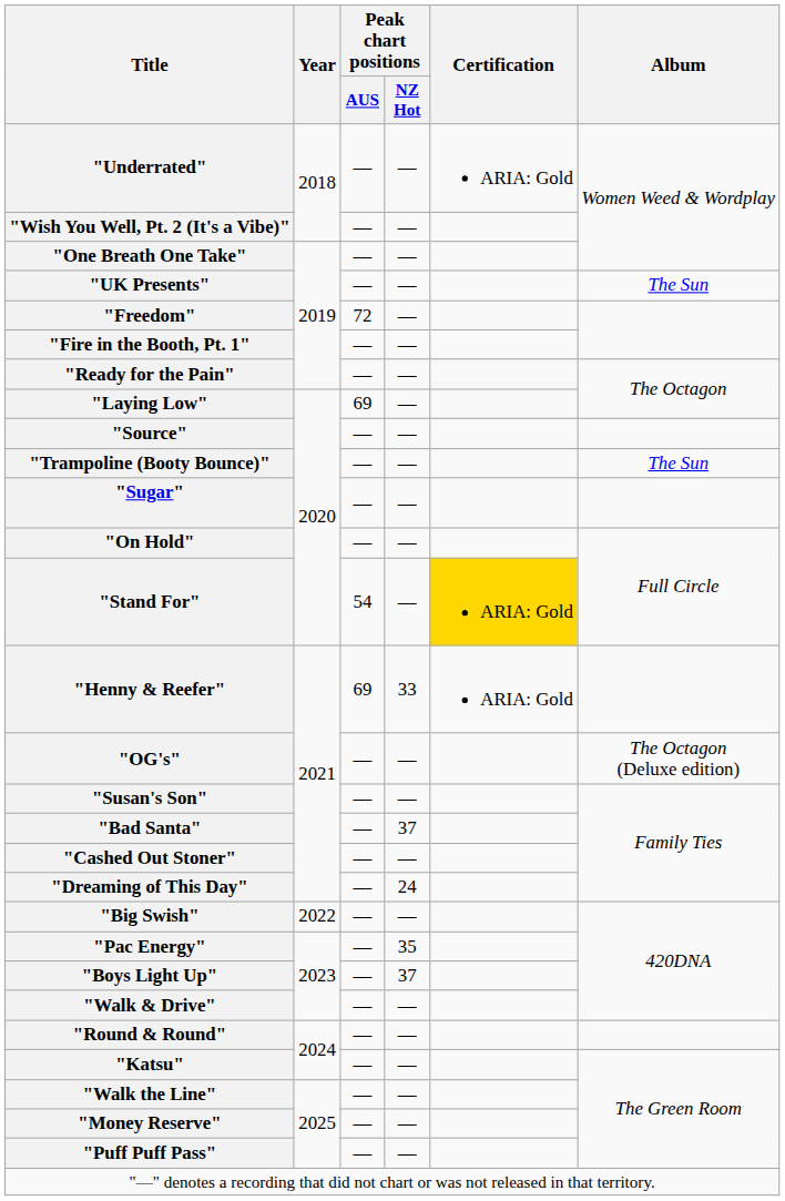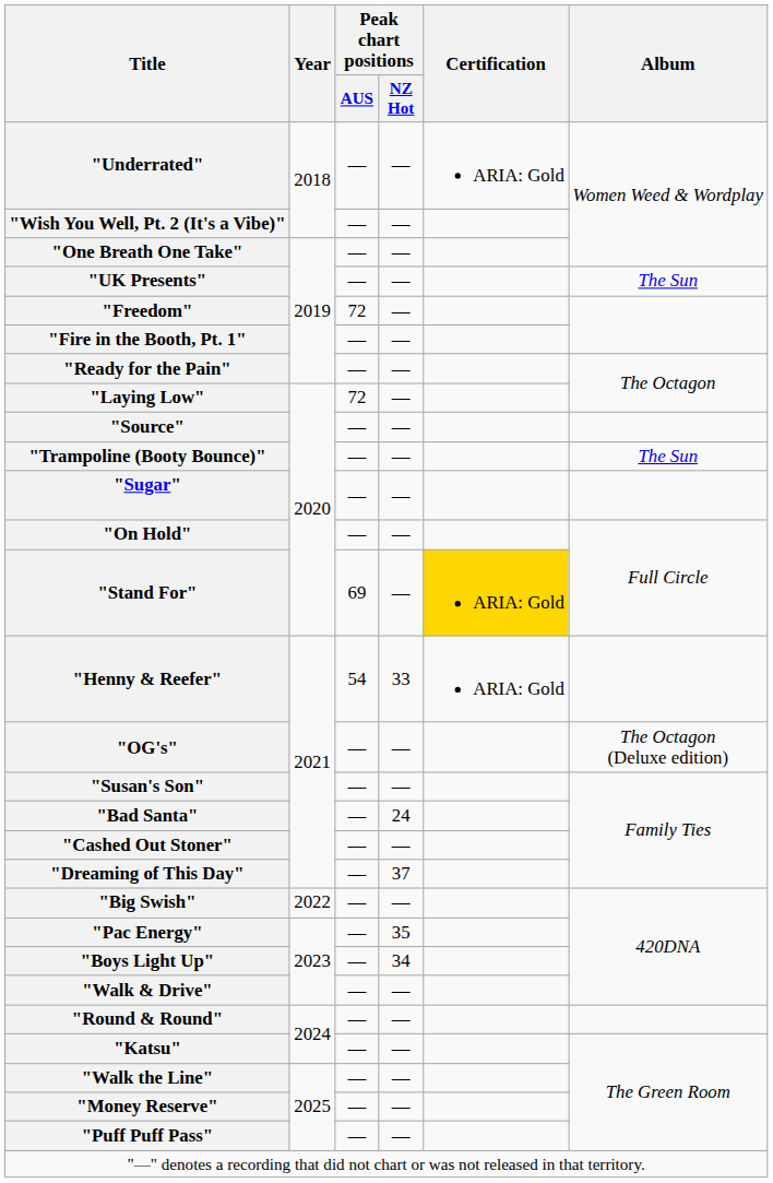"Laying Low" | Peak chart positions / AUS: 69 -> 72
"Stand For" | Peak chart positions / AUS: 54 -> 69
"Henny & Reefer" | Peak chart positions / AUS: 69 -> 54
"Bad Santa" | Peak chart positions / NZ Hot: 37 -> 24
"Dreaming of This Day" | Peak chart positions / NZ Hot: 24 -> 37
"Boys Light Up" | Peak chart positions / NZ Hot: 37 -> 34
